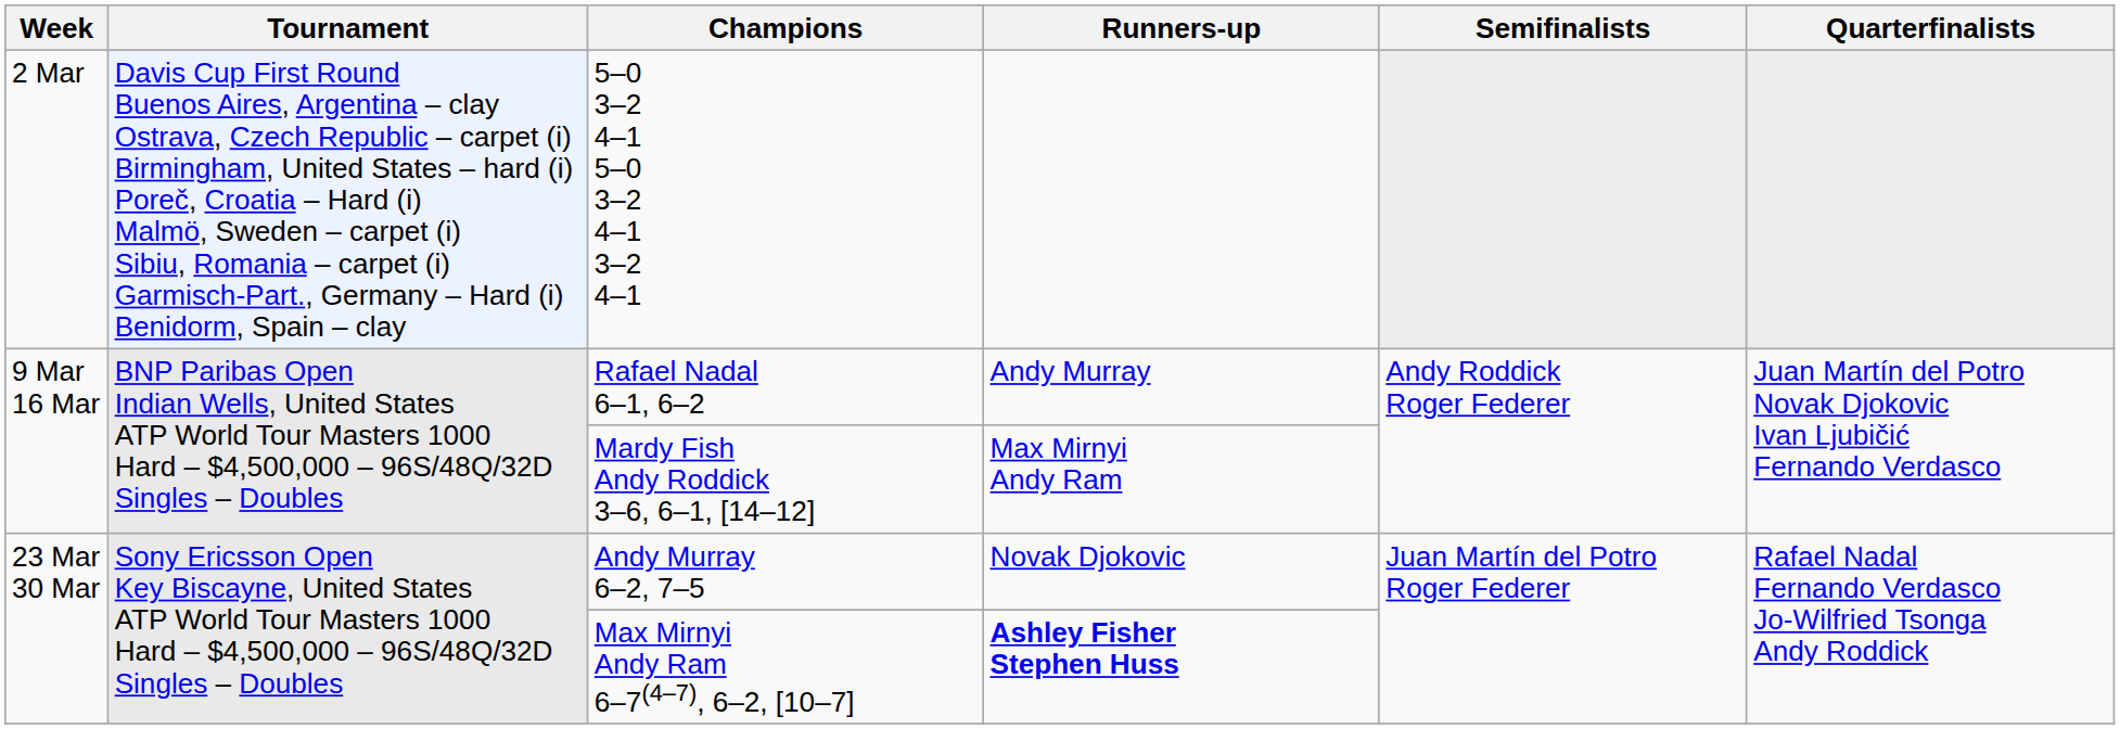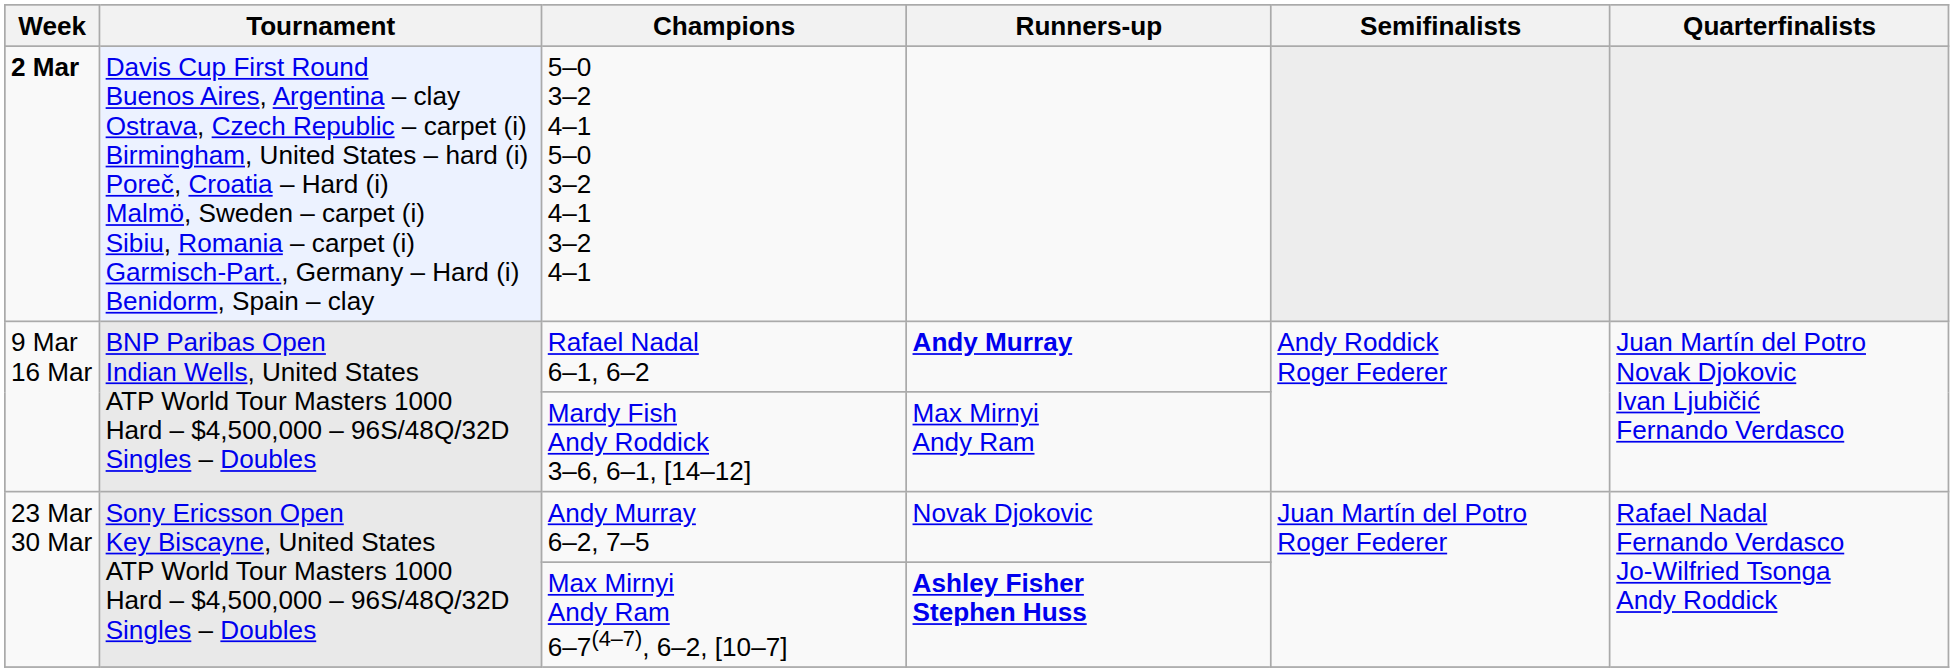5–0 3–2 4–1 5–0 3–2 4–1 3–2 4–1 | Week: normal -> bold
Rafael Nadal 6–1, 6–2 | Runners-up: normal -> bold
